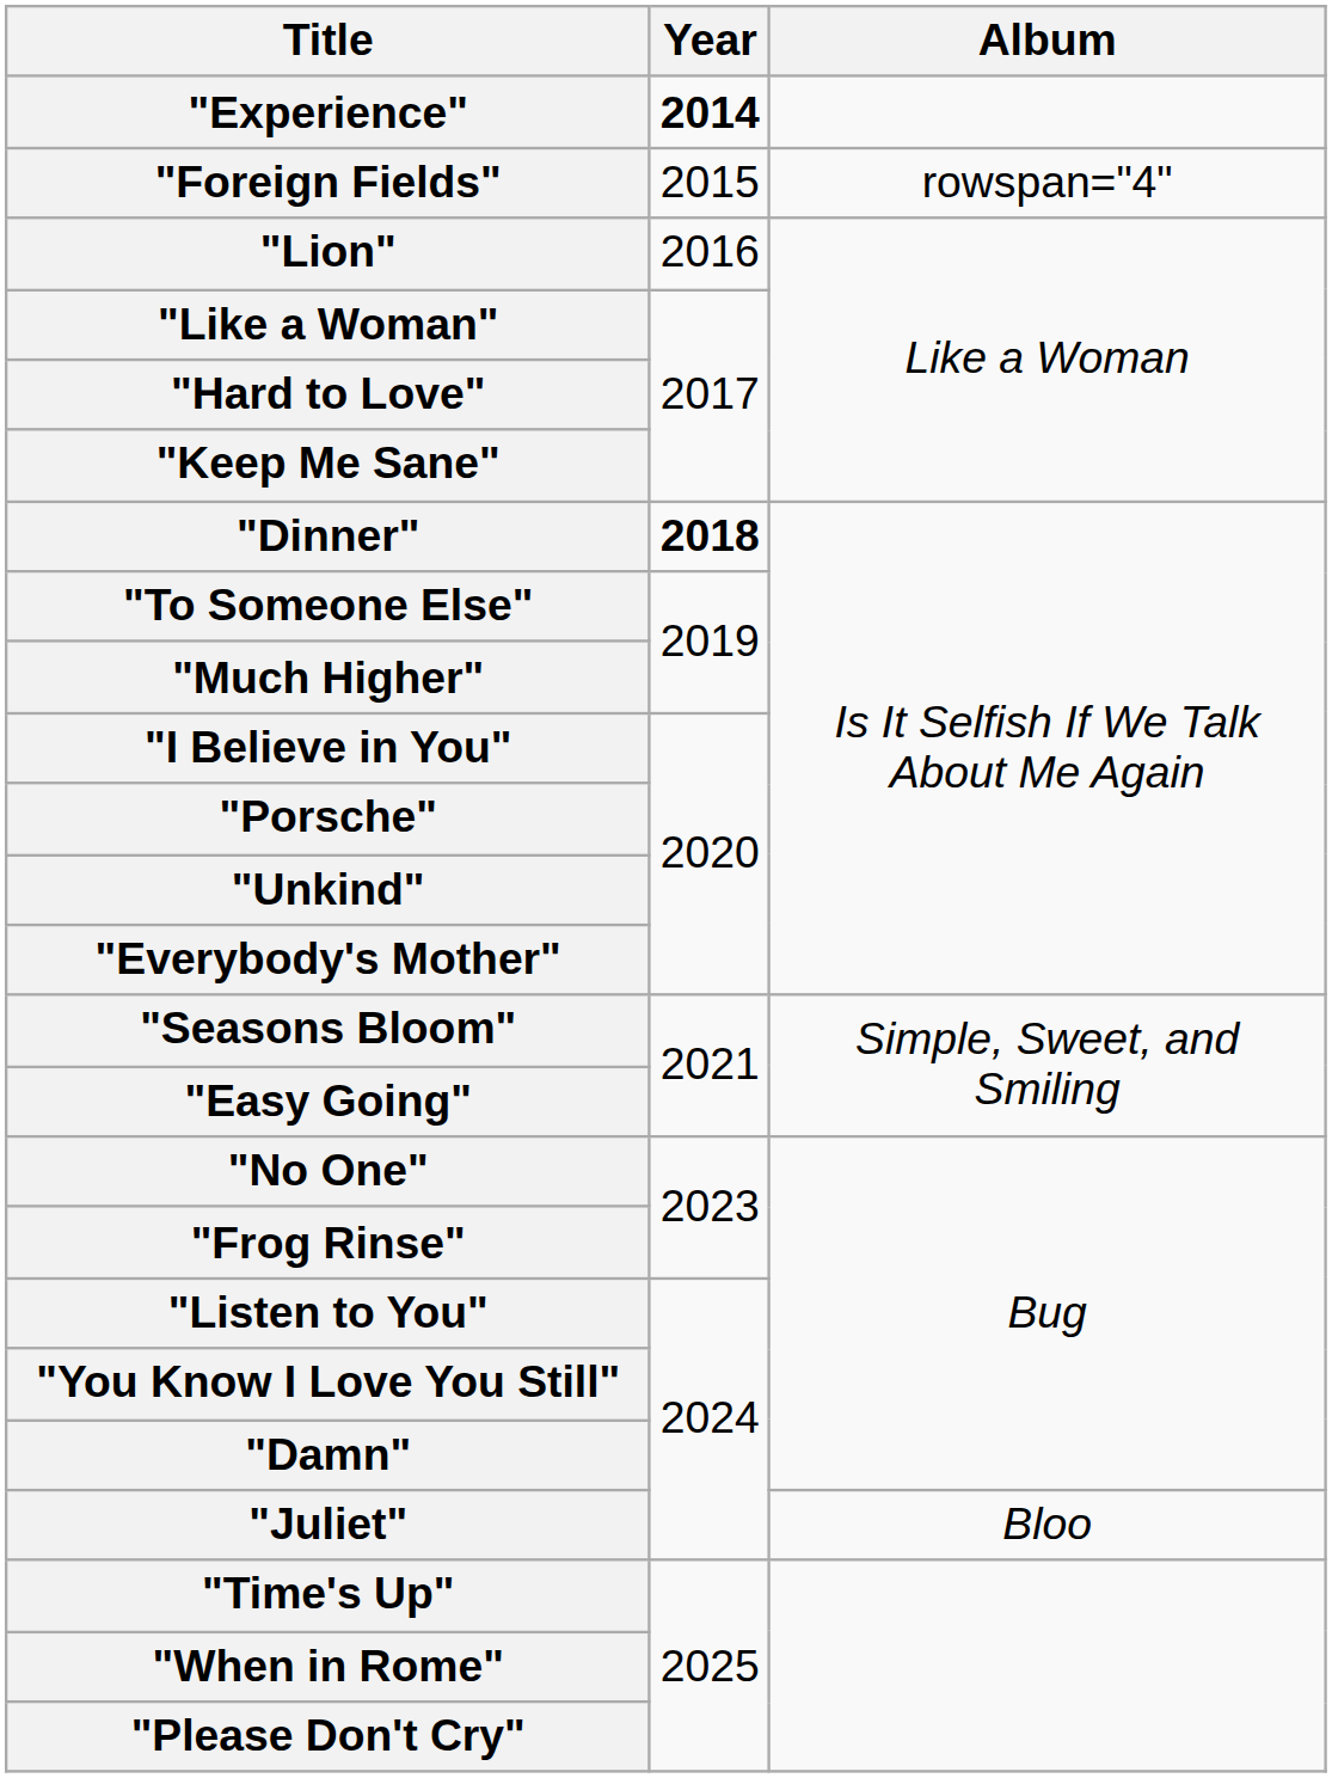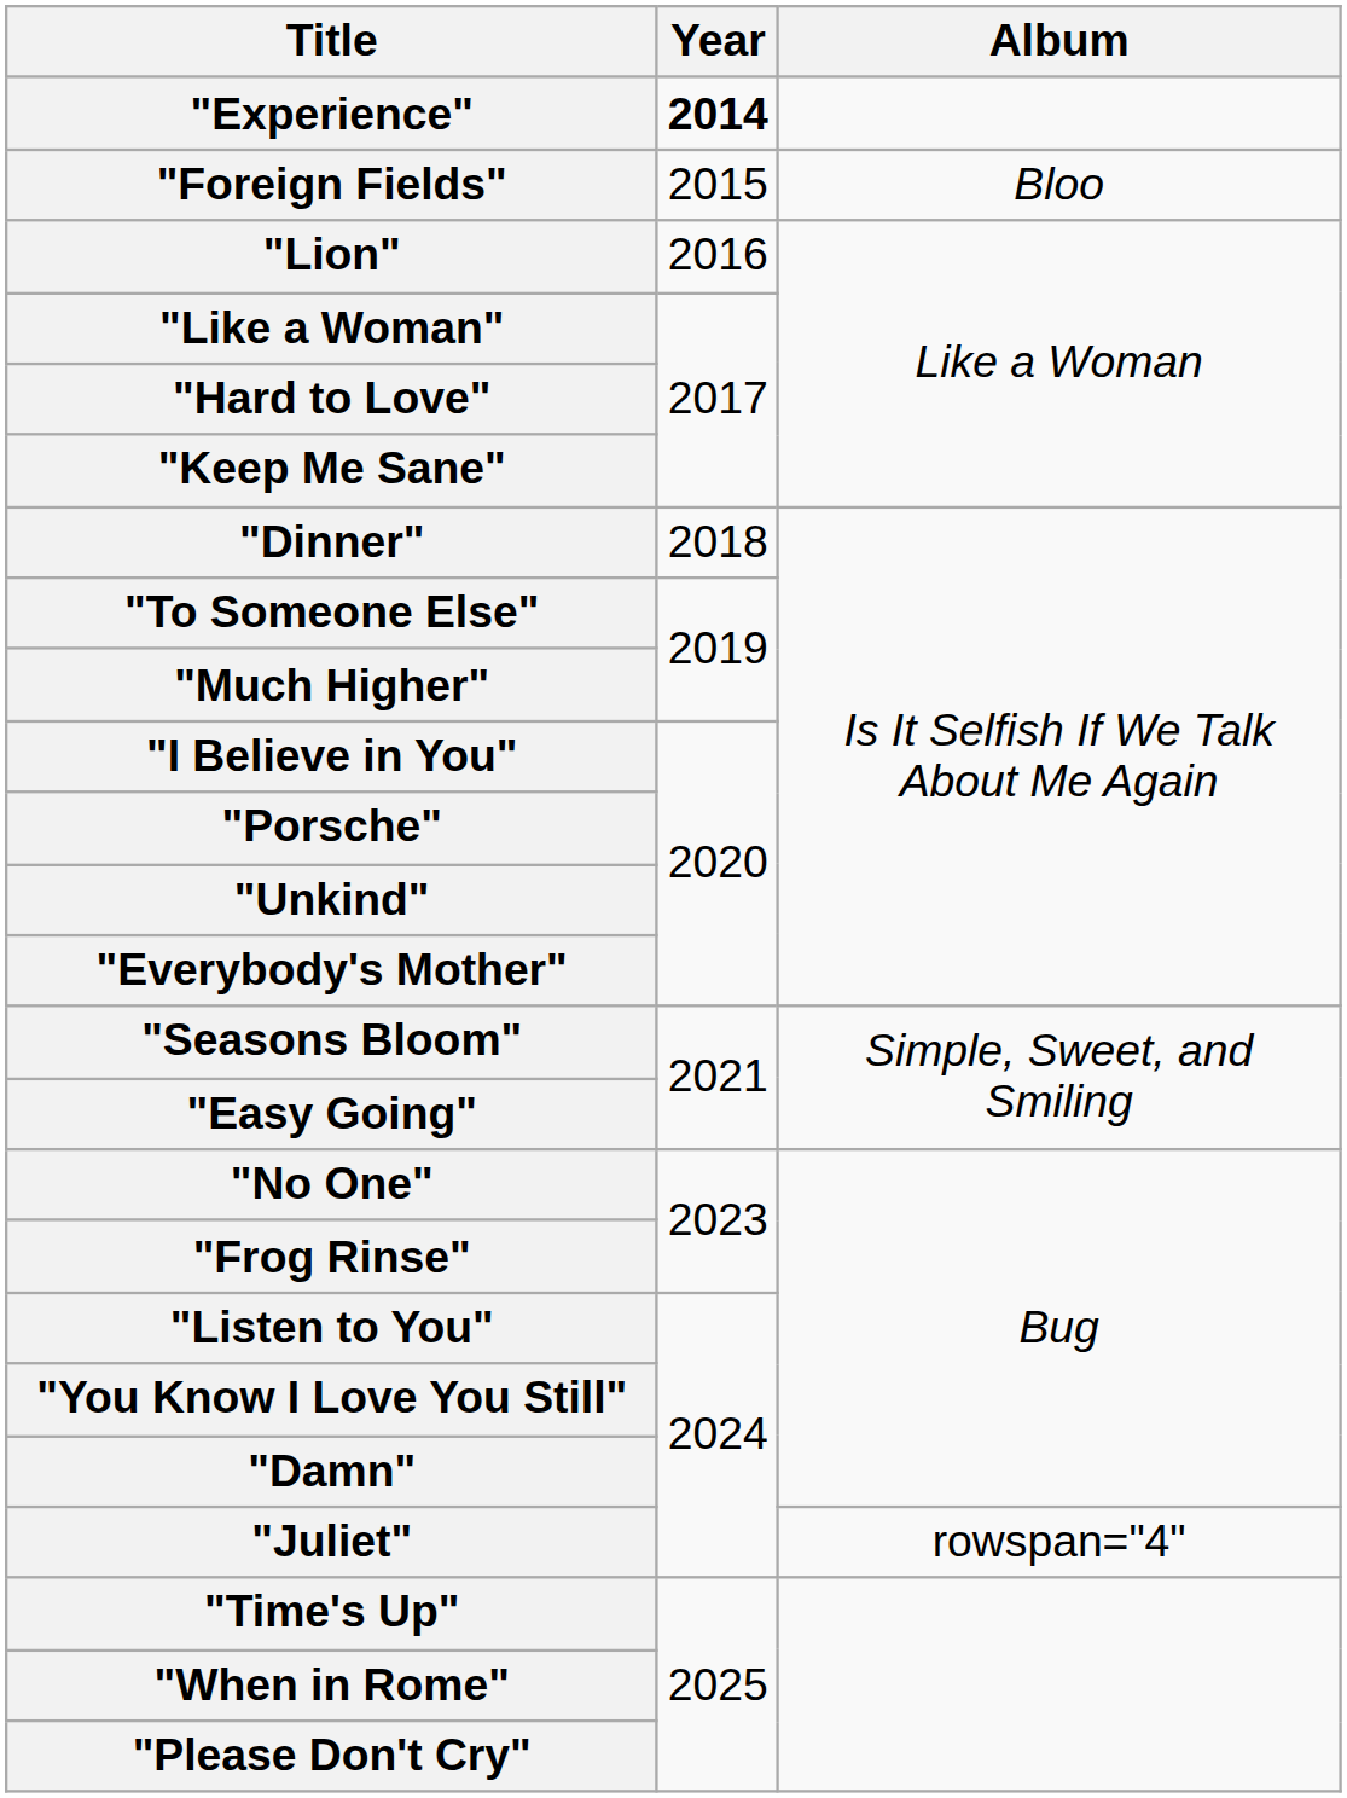"Foreign Fields" | Album: rowspan="4" -> Bloo
"Dinner" | Year: bold -> normal
"Juliet" | Album: Bloo -> rowspan="4"
